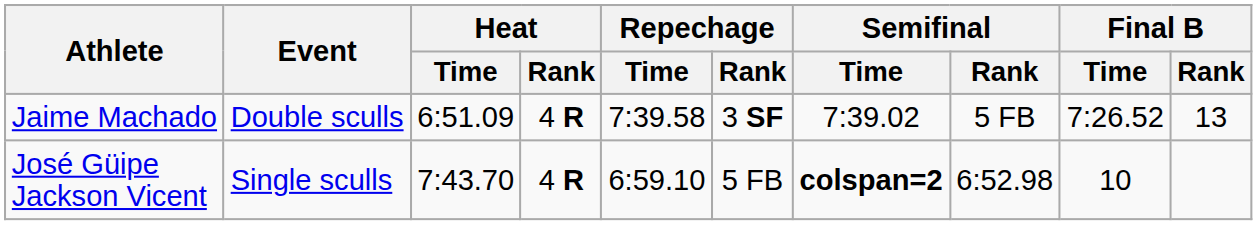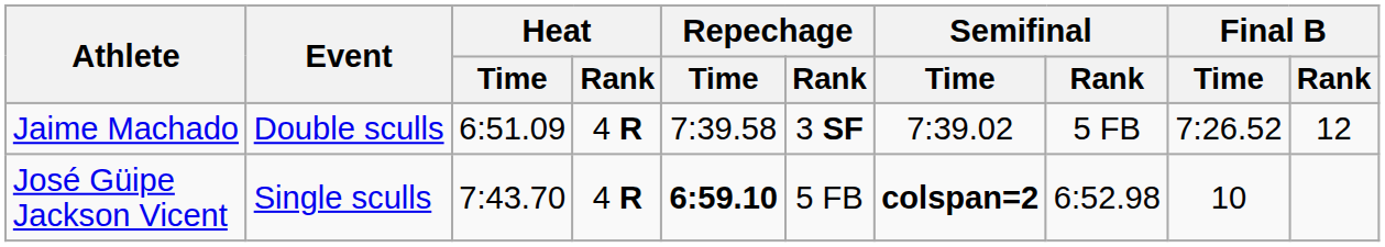Jaime Machado | Final B / Rank: 13 -> 12
José Güipe Jackson Vicent | Repechage / Time: normal -> bold
